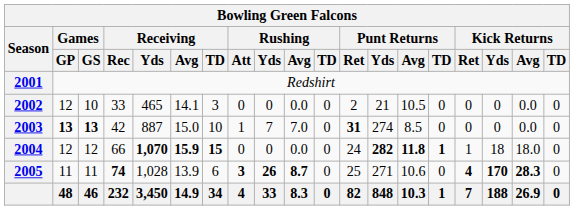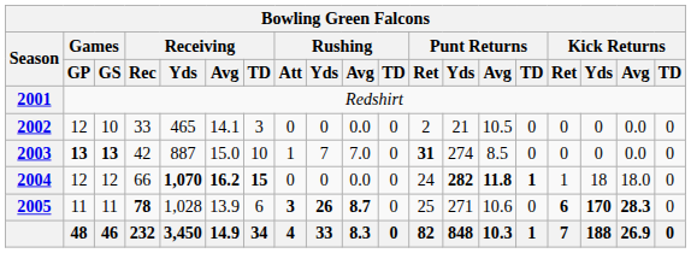2004 | Receiving / Avg: 15.9 -> 16.2
2005 | Receiving / Rec: 74 -> 78
2005 | Kick Returns / Ret: 4 -> 6
